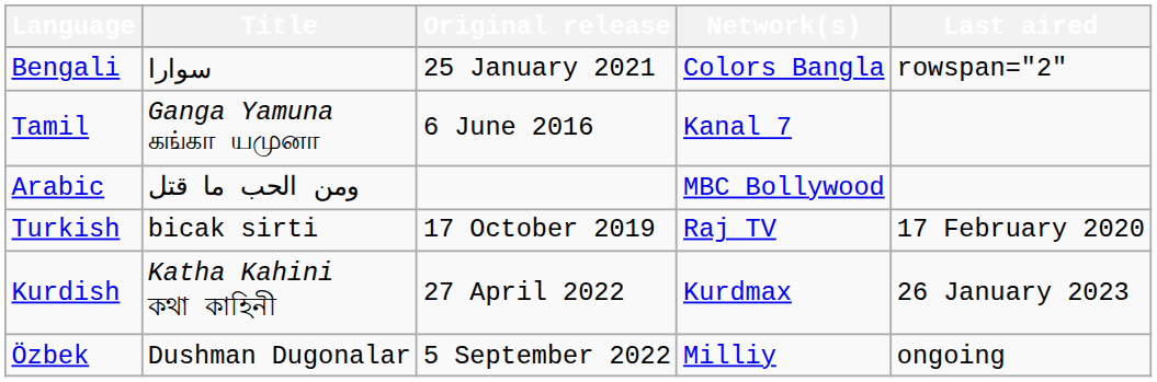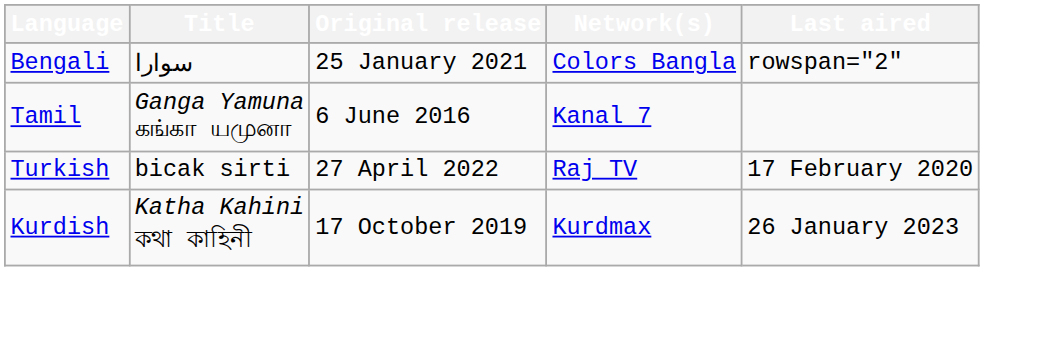- row: Arabic | ومن الحب ما قتل | MBC Bollywood
Turkish | Original release: 17 October 2019 -> 27 April 2022
Kurdish | Original release: 27 April 2022 -> 17 October 2019
- row: Özbek | Dushman Dugonalar | 5 September 2022 | Milliy | ongoing
